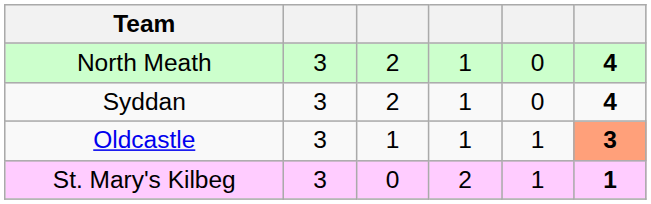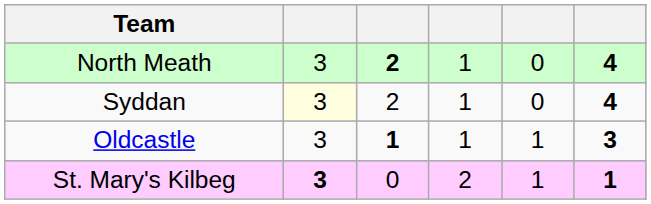North Meath | column 3: normal -> bold
Syddan | column 2: no background -> lightyellow background
Oldcastle | column 3: normal -> bold
Oldcastle | column 6: lightsalmon background -> no background
St. Mary's Kilbeg | column 2: normal -> bold
